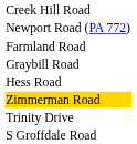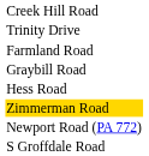row 2 | column 1: Newport Road (PA 772) -> Trinity Drive
row 7 | column 1: Trinity Drive -> Newport Road (PA 772)
